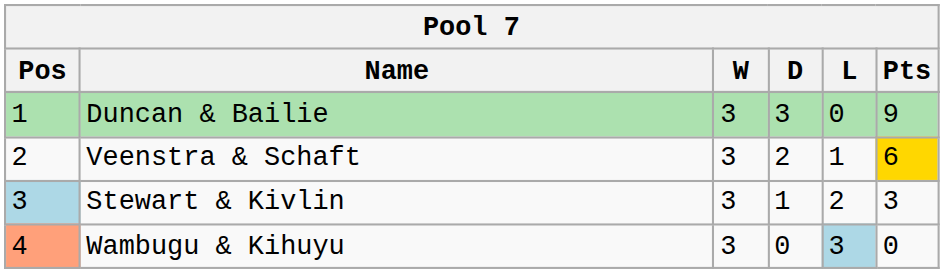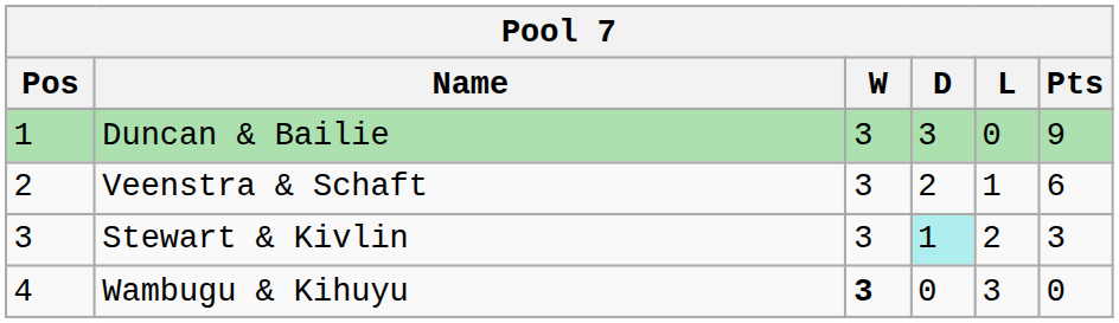Veenstra & Schaft | Pts: gold background -> no background
Stewart & Kivlin | Pos: lightblue background -> no background
Stewart & Kivlin | D: no background -> paleturquoise background
Wambugu & Kihuyu | Pos: lightsalmon background -> no background
Wambugu & Kihuyu | W: normal -> bold
Wambugu & Kihuyu | L: lightblue background -> no background
